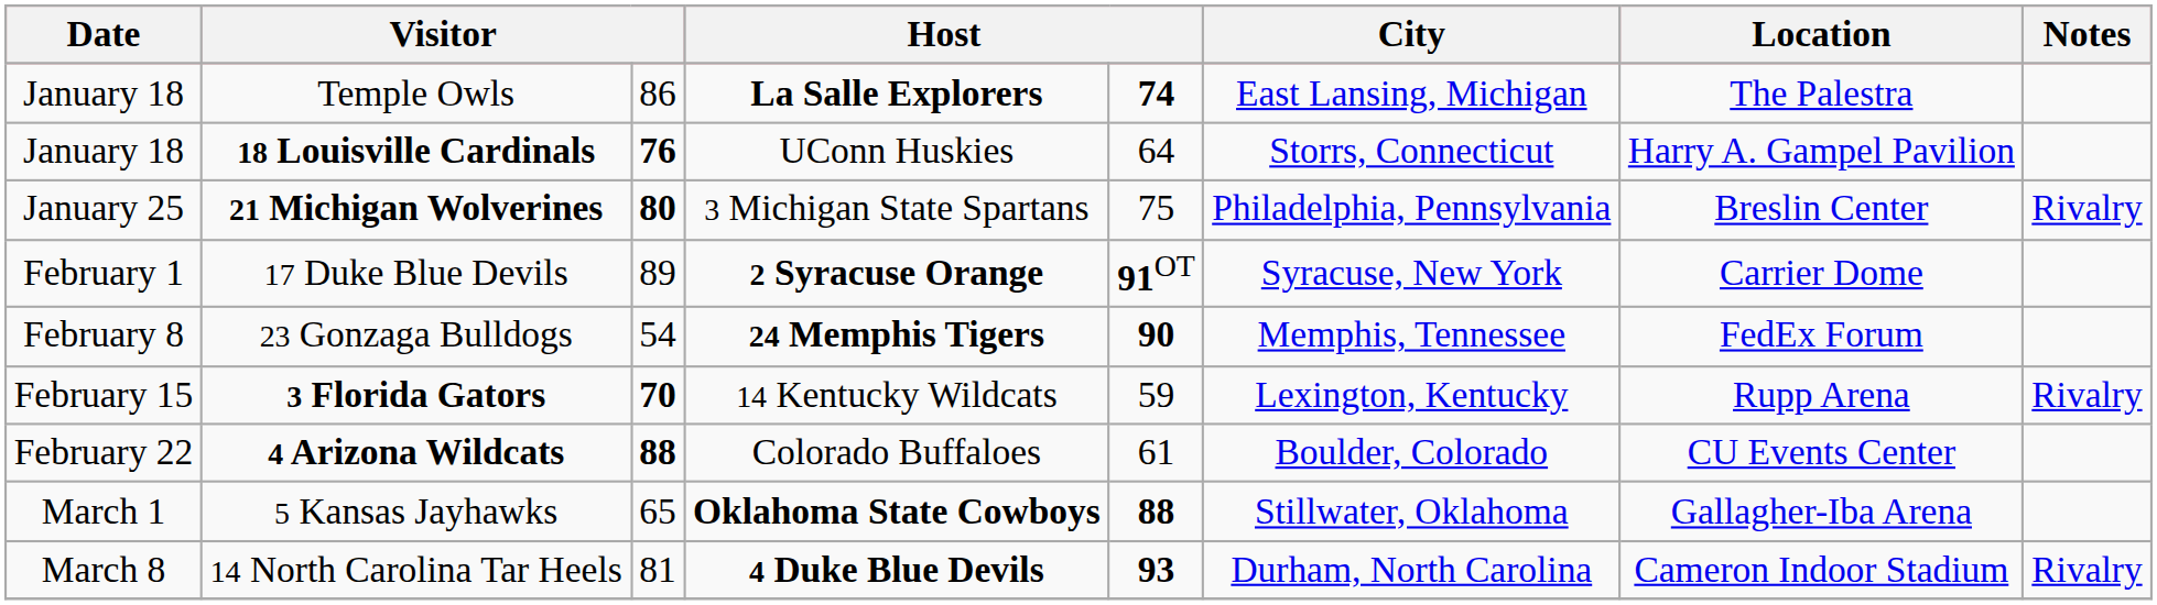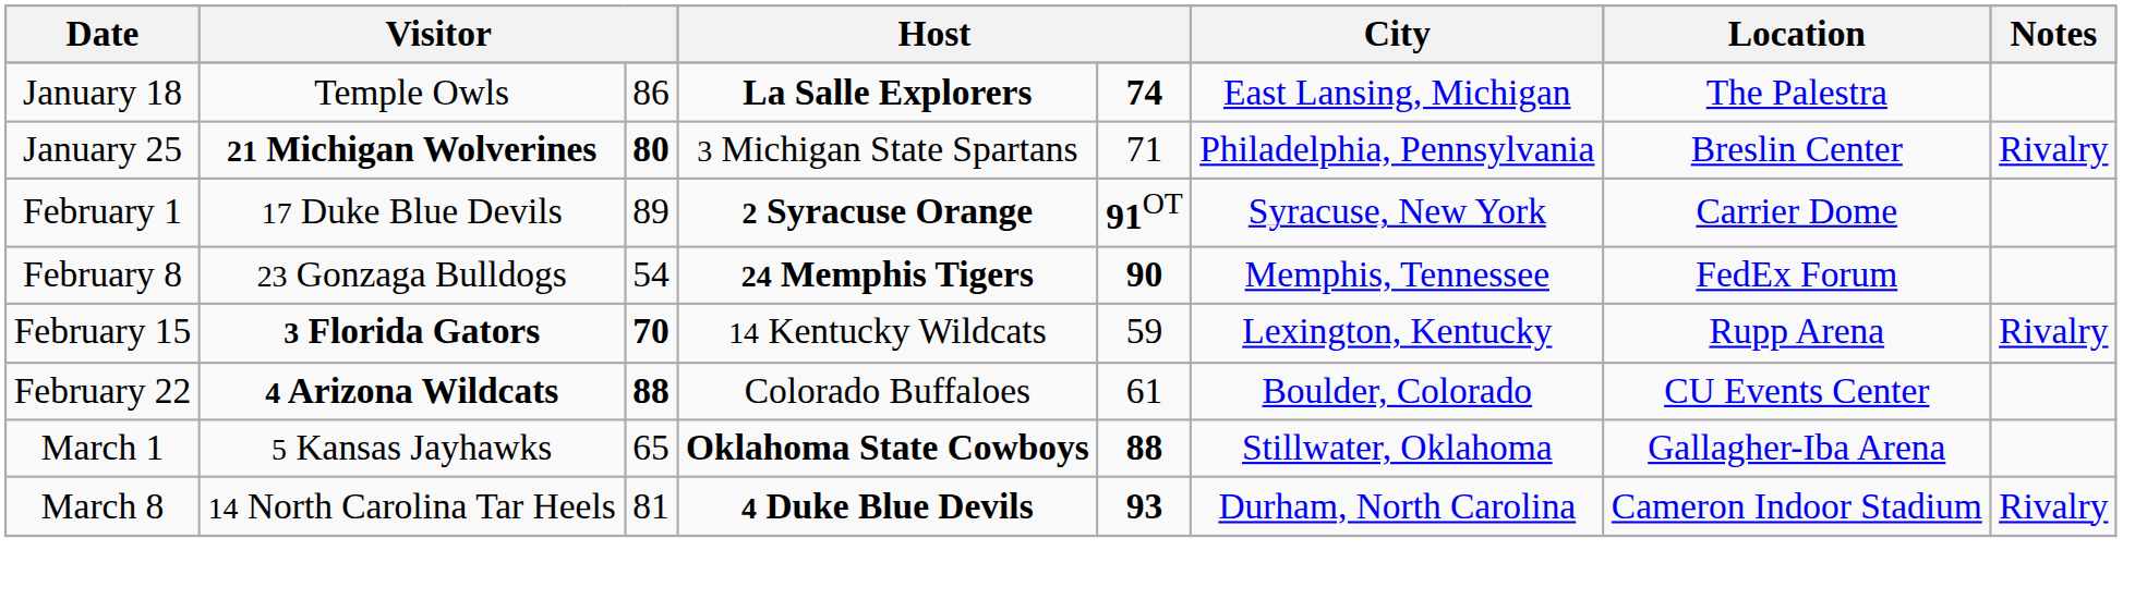- row: January 18 | 18 Louisville Cardinals | 76 | UConn Huskies | 64 | Storrs, Connecticut | Harry A. Gampel Pavilion
21 Michigan Wolverines | column 5: 75 -> 71
